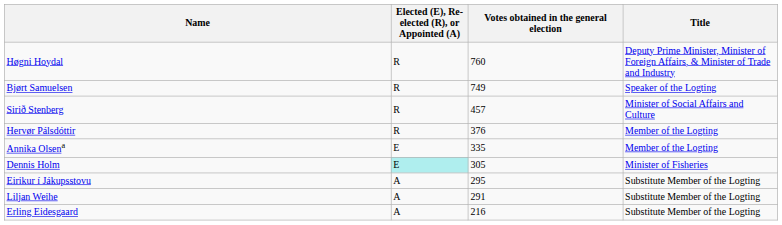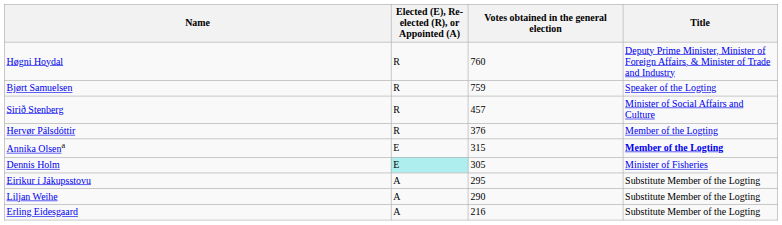Bjørt Samuelsen | Votes obtained in the general election: 749 -> 759
Annika Olsena | Votes obtained in the general election: 335 -> 315
Annika Olsena | Title: normal -> bold
Liljan Weihe | Votes obtained in the general election: 291 -> 290
